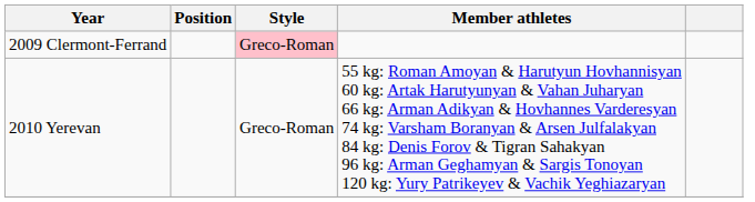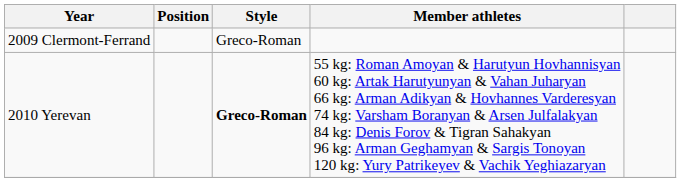2009 Clermont-Ferrand | Style: pink background -> no background
2010 Yerevan | Style: normal -> bold
